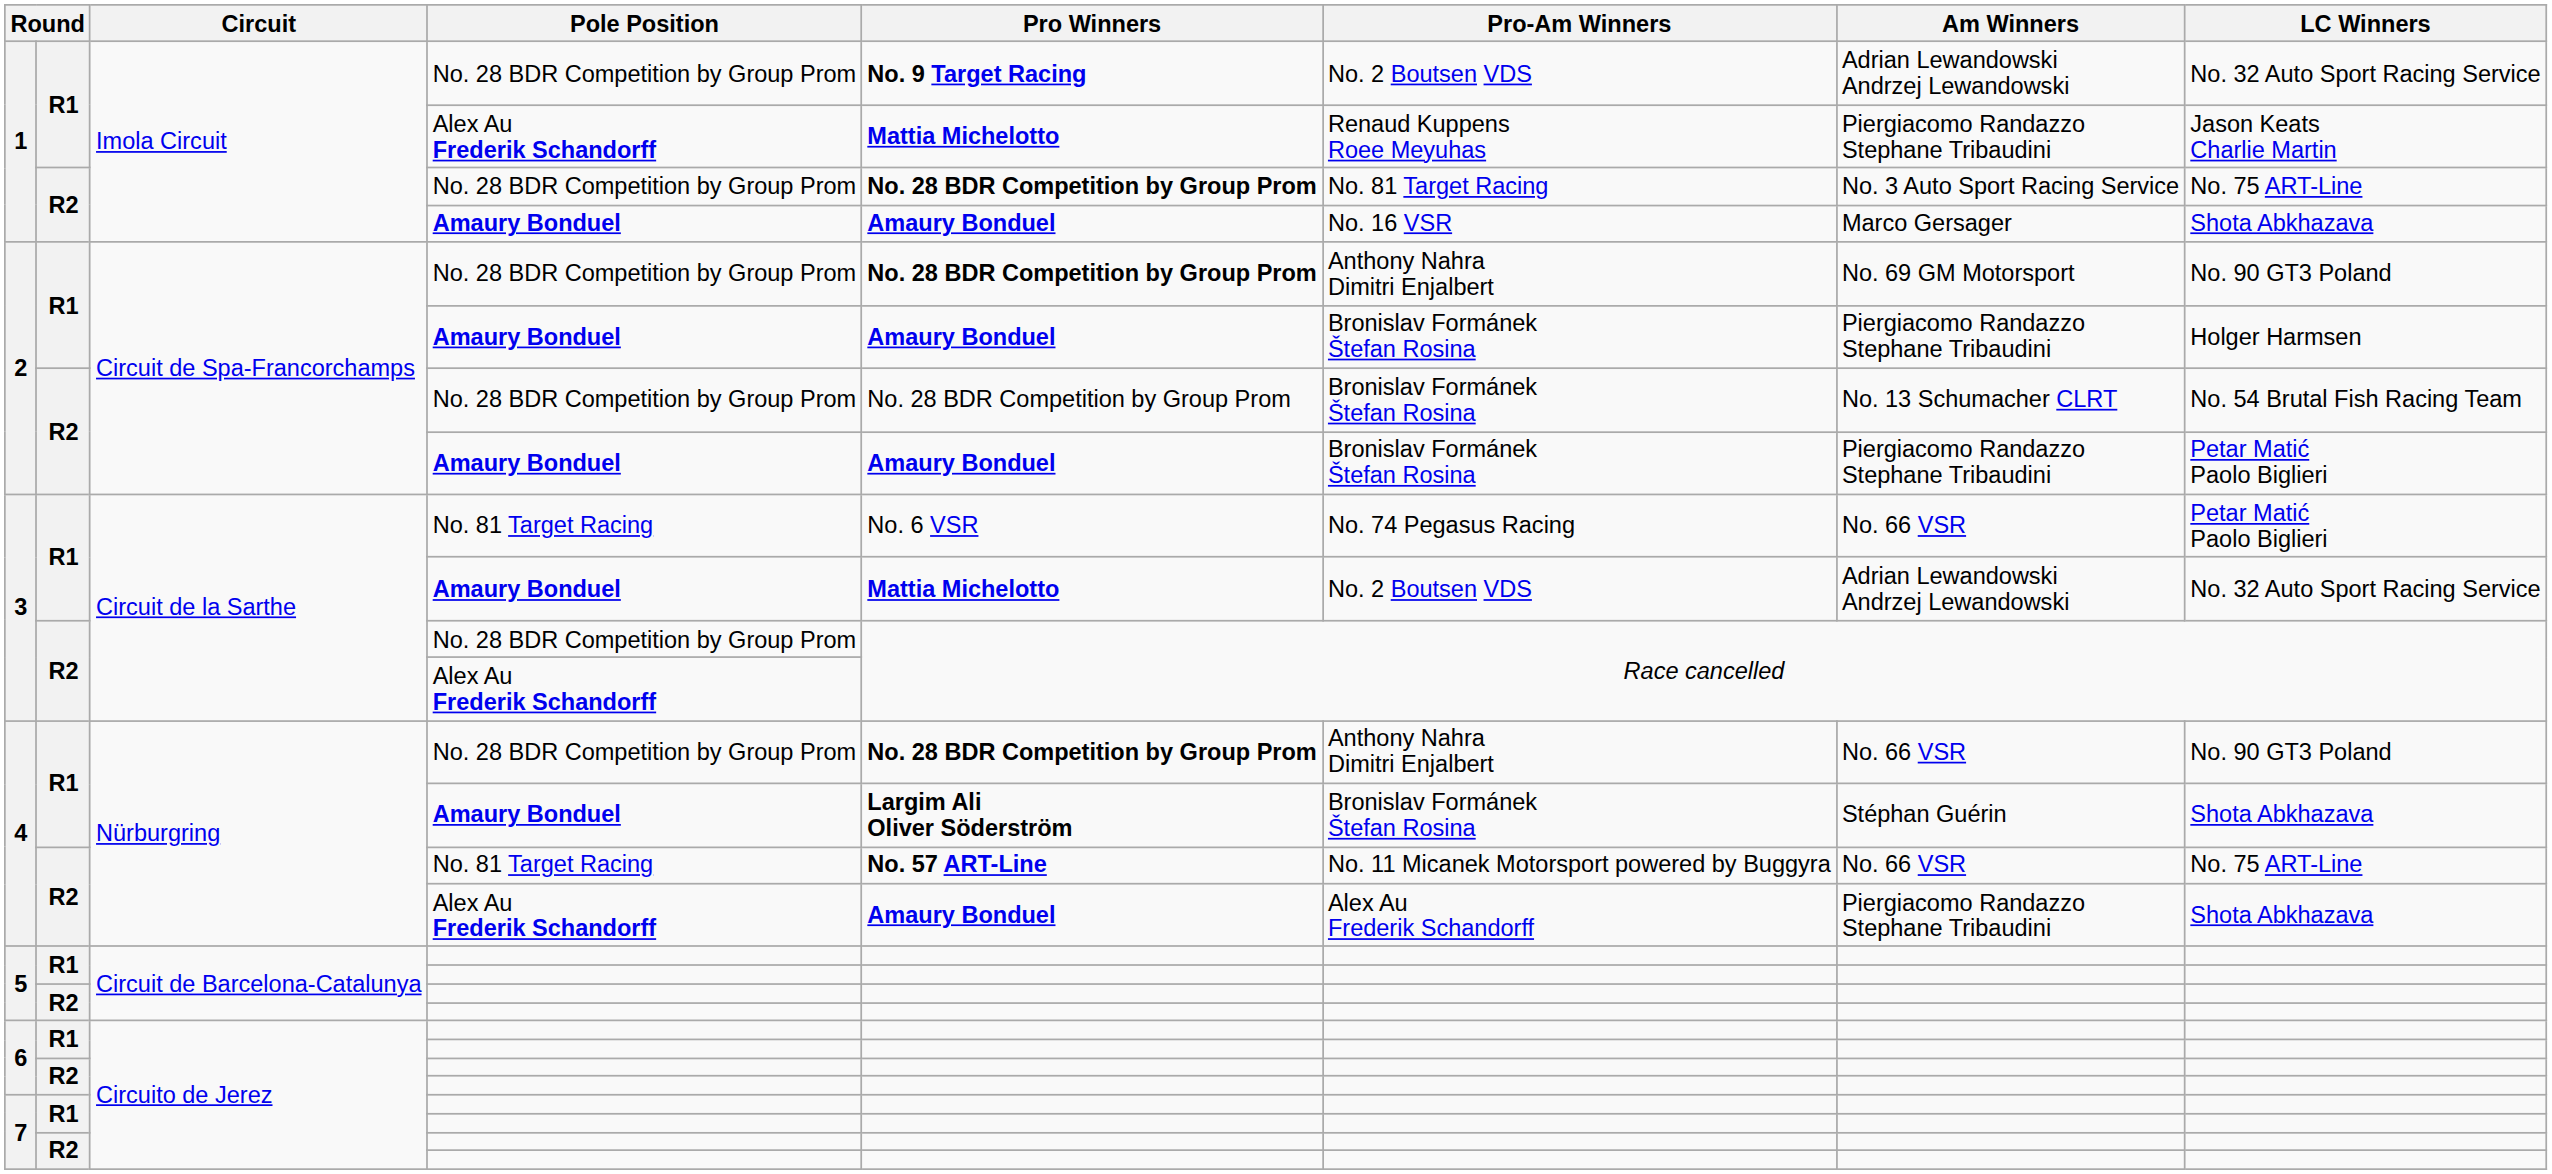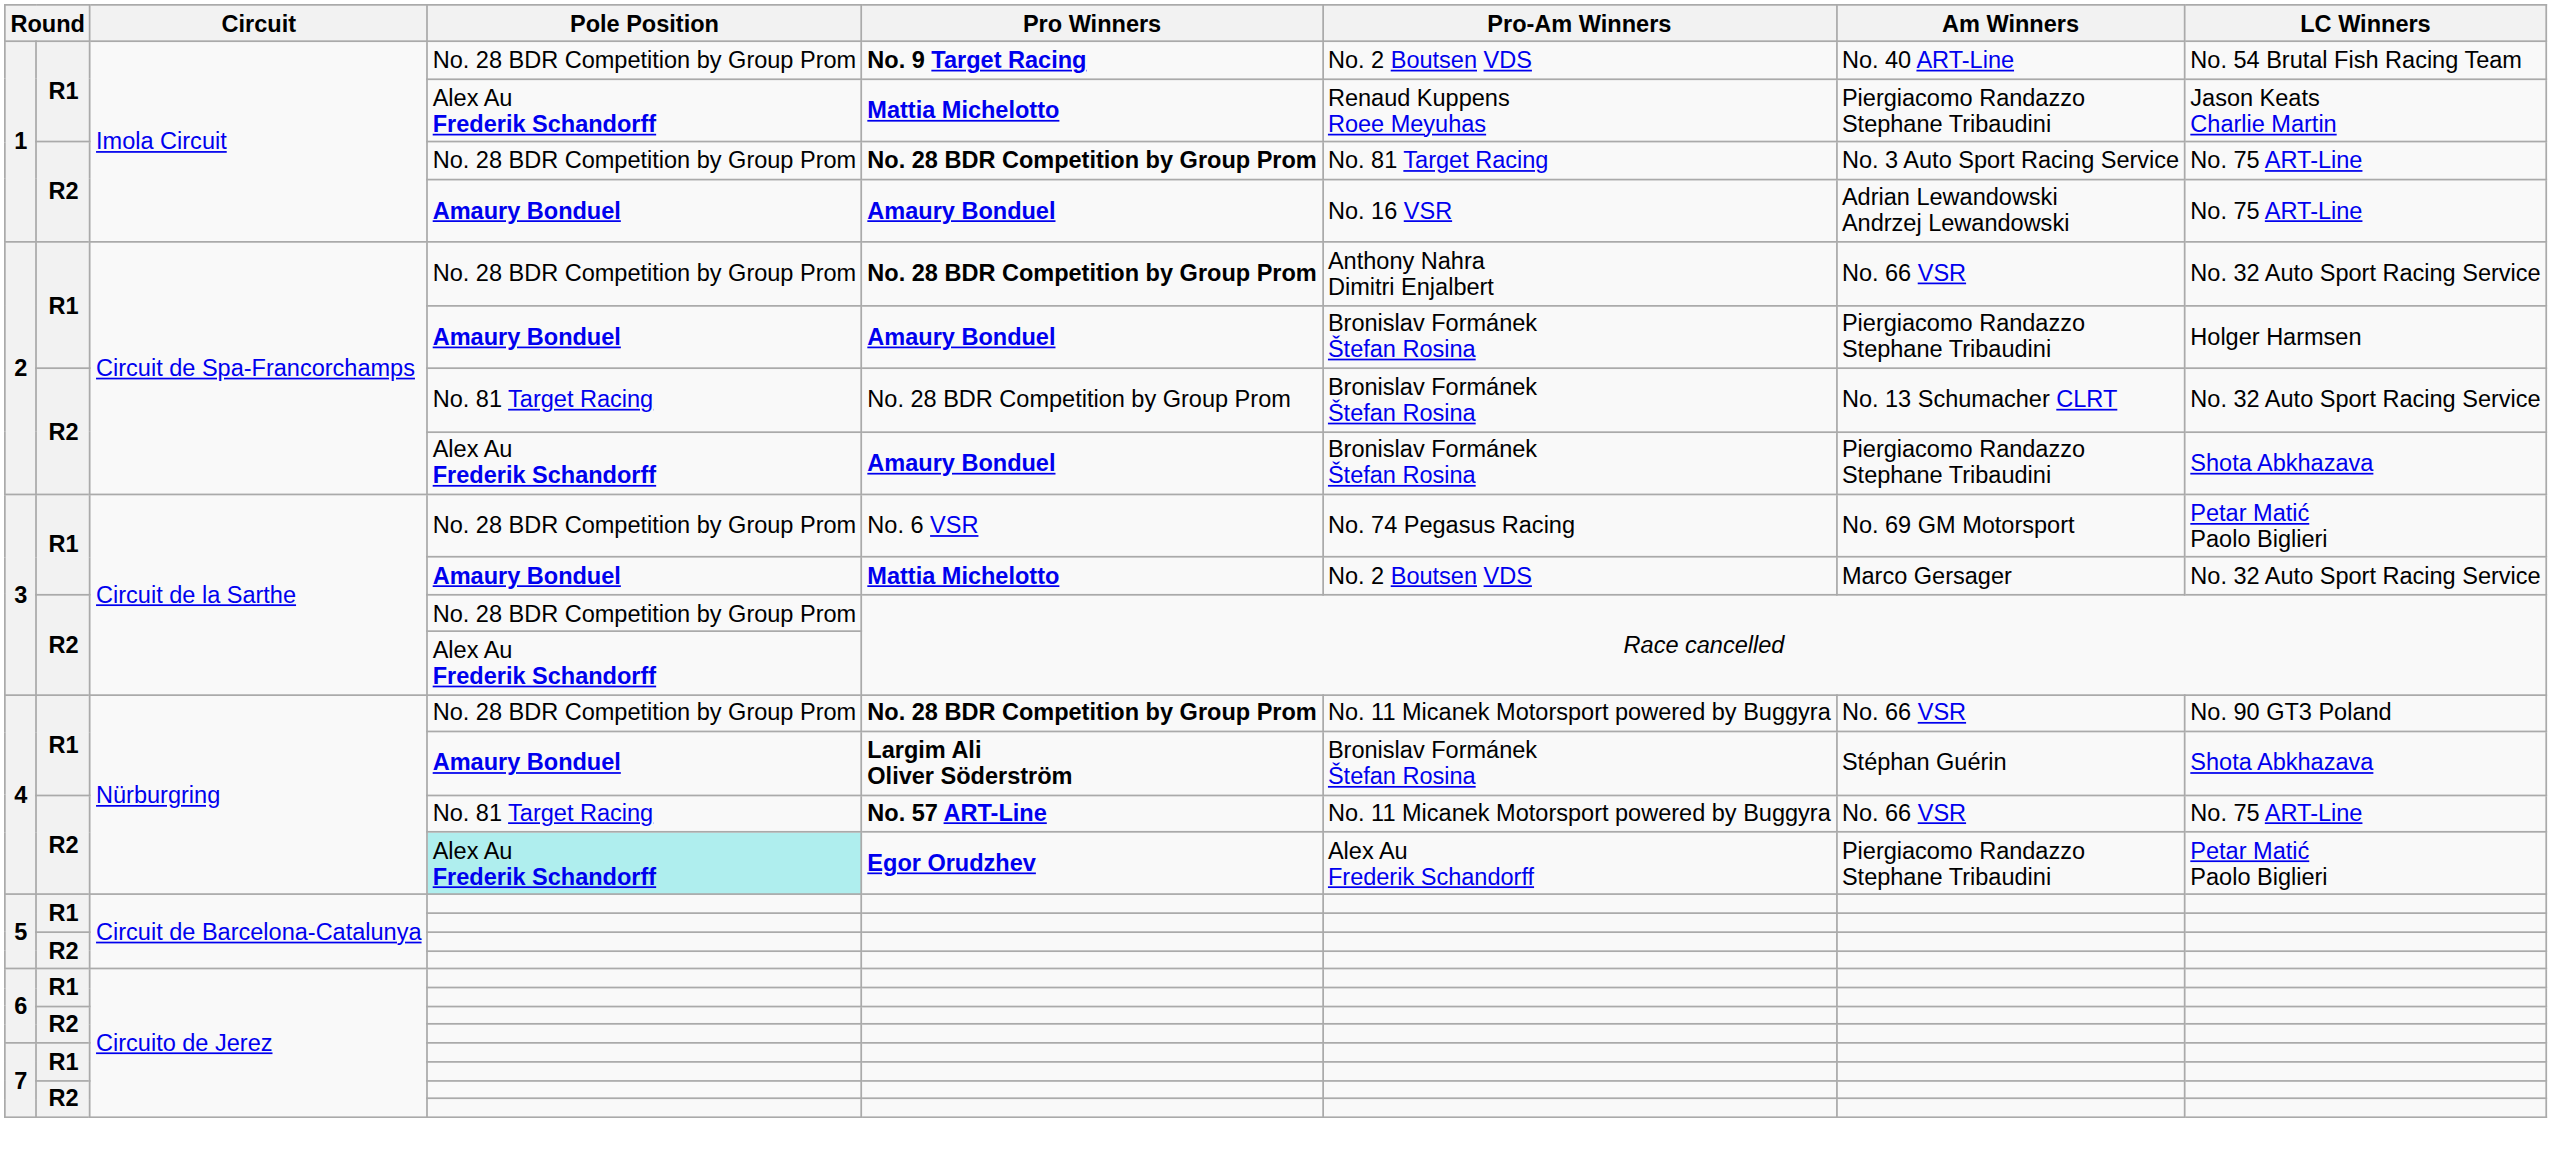row 2 | Am Winners: Adrian Lewandowski Andrzej Lewandowski -> No. 40 ART-Line
row 2 | LC Winners: No. 32 Auto Sport Racing Service -> No. 54 Brutal Fish Racing Team
row 5 | Am Winners: Marco Gersager -> Adrian Lewandowski Andrzej Lewandowski
row 5 | LC Winners: Shota Abkhazava -> No. 75 ART-Line
row 6 | Am Winners: No. 69 GM Motorsport -> No. 66 VSR
row 6 | LC Winners: No. 90 GT3 Poland -> No. 32 Auto Sport Racing Service
row 8 | Pole Position: No. 28 BDR Competition by Group Prom -> No. 81 Target Racing
row 8 | LC Winners: No. 54 Brutal Fish Racing Team -> No. 32 Auto Sport Racing Service
row 9 | Pole Position: Amaury Bonduel -> Alex Au Frederik Schandorff
row 9 | LC Winners: Petar Matić Paolo Biglieri -> Shota Abkhazava
row 10 | Pole Position: No. 81 Target Racing -> No. 28 BDR Competition by Group Prom
row 10 | Am Winners: No. 66 VSR -> No. 69 GM Motorsport
row 11 | Am Winners: Adrian Lewandowski Andrzej Lewandowski -> Marco Gersager
row 14 | Pro-Am Winners: Anthony Nahra Dimitri Enjalbert -> No. 11 Micanek Motorsport powered by Buggyra
row 17 | Pole Position: no background -> paleturquoise background
row 17 | Pro Winners: Amaury Bonduel -> Egor Orudzhev
row 17 | LC Winners: Shota Abkhazava -> Petar Matić Paolo Biglieri
